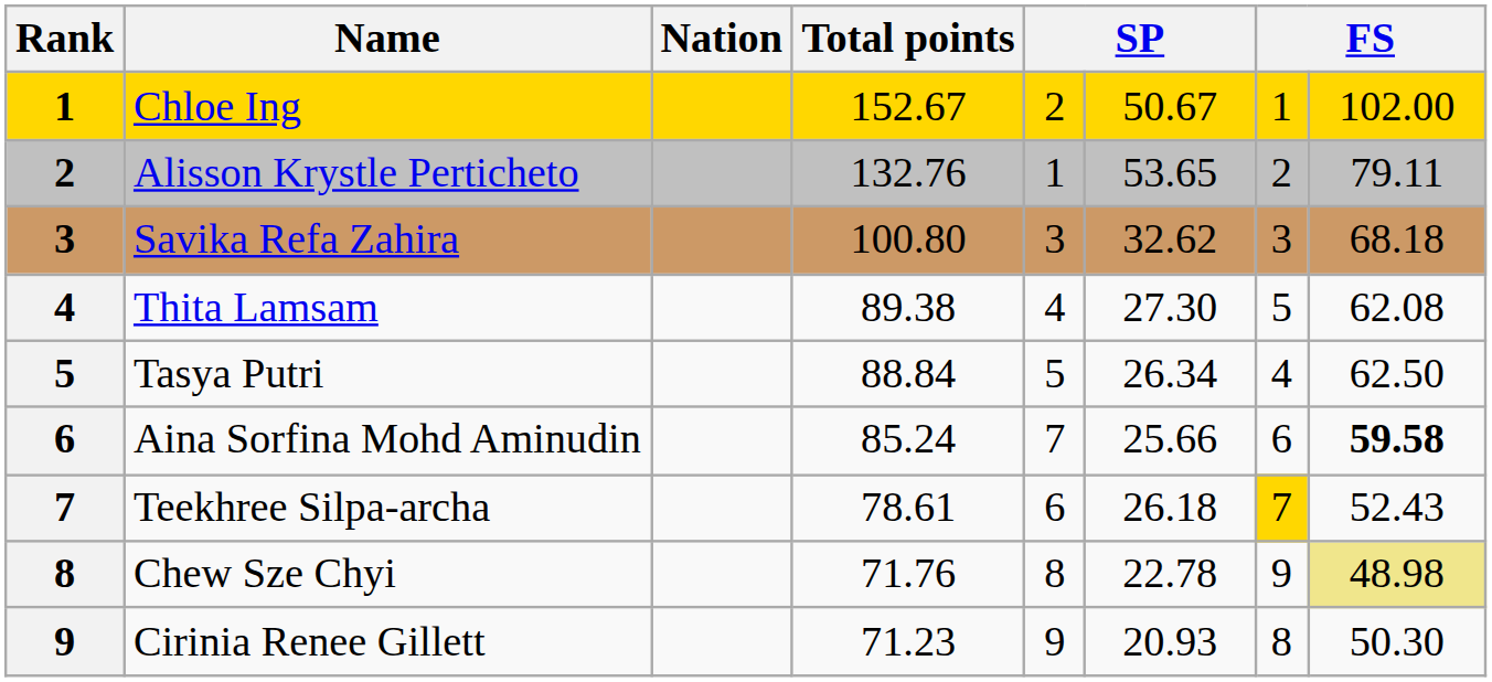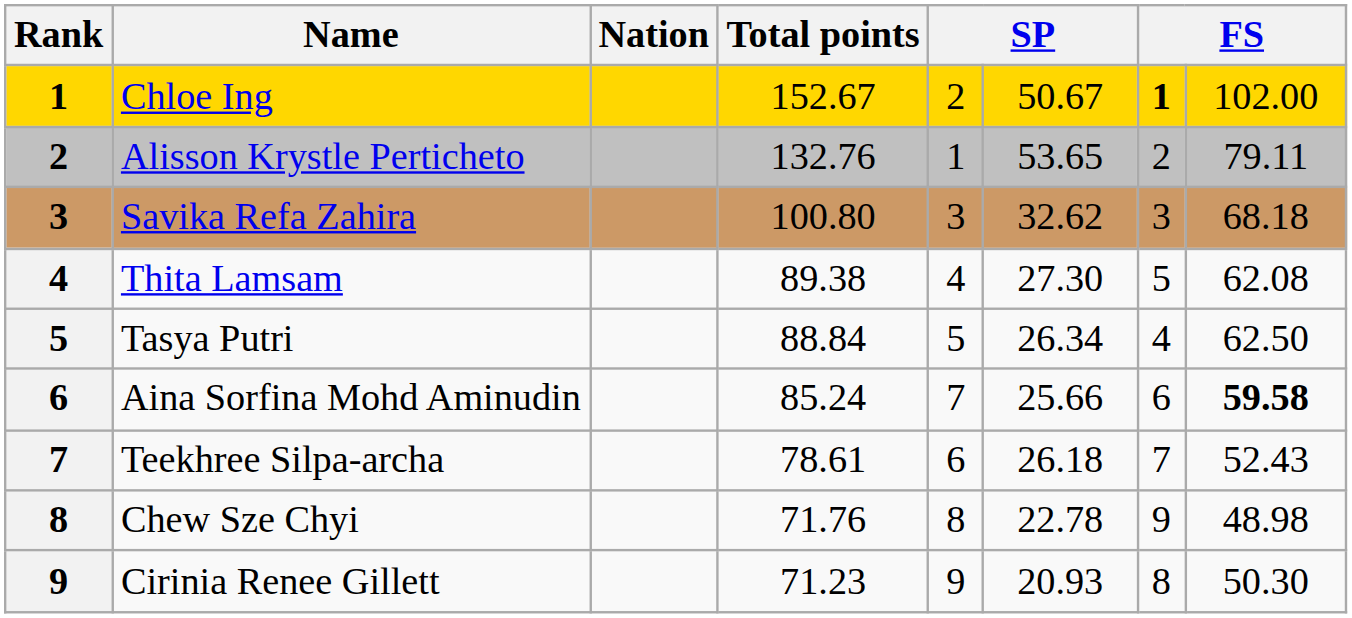Chloe Ing | column 7: normal -> bold
Teekhree Silpa-archa | column 7: gold background -> no background
Chew Sze Chyi | column 8: khaki background -> no background
